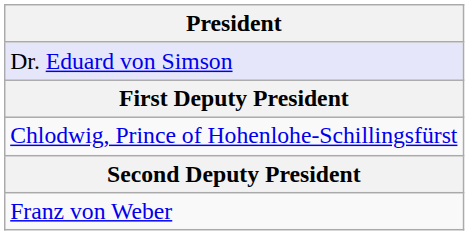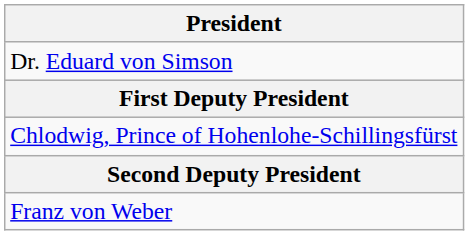row 2 | column 1: lavender background -> no background
